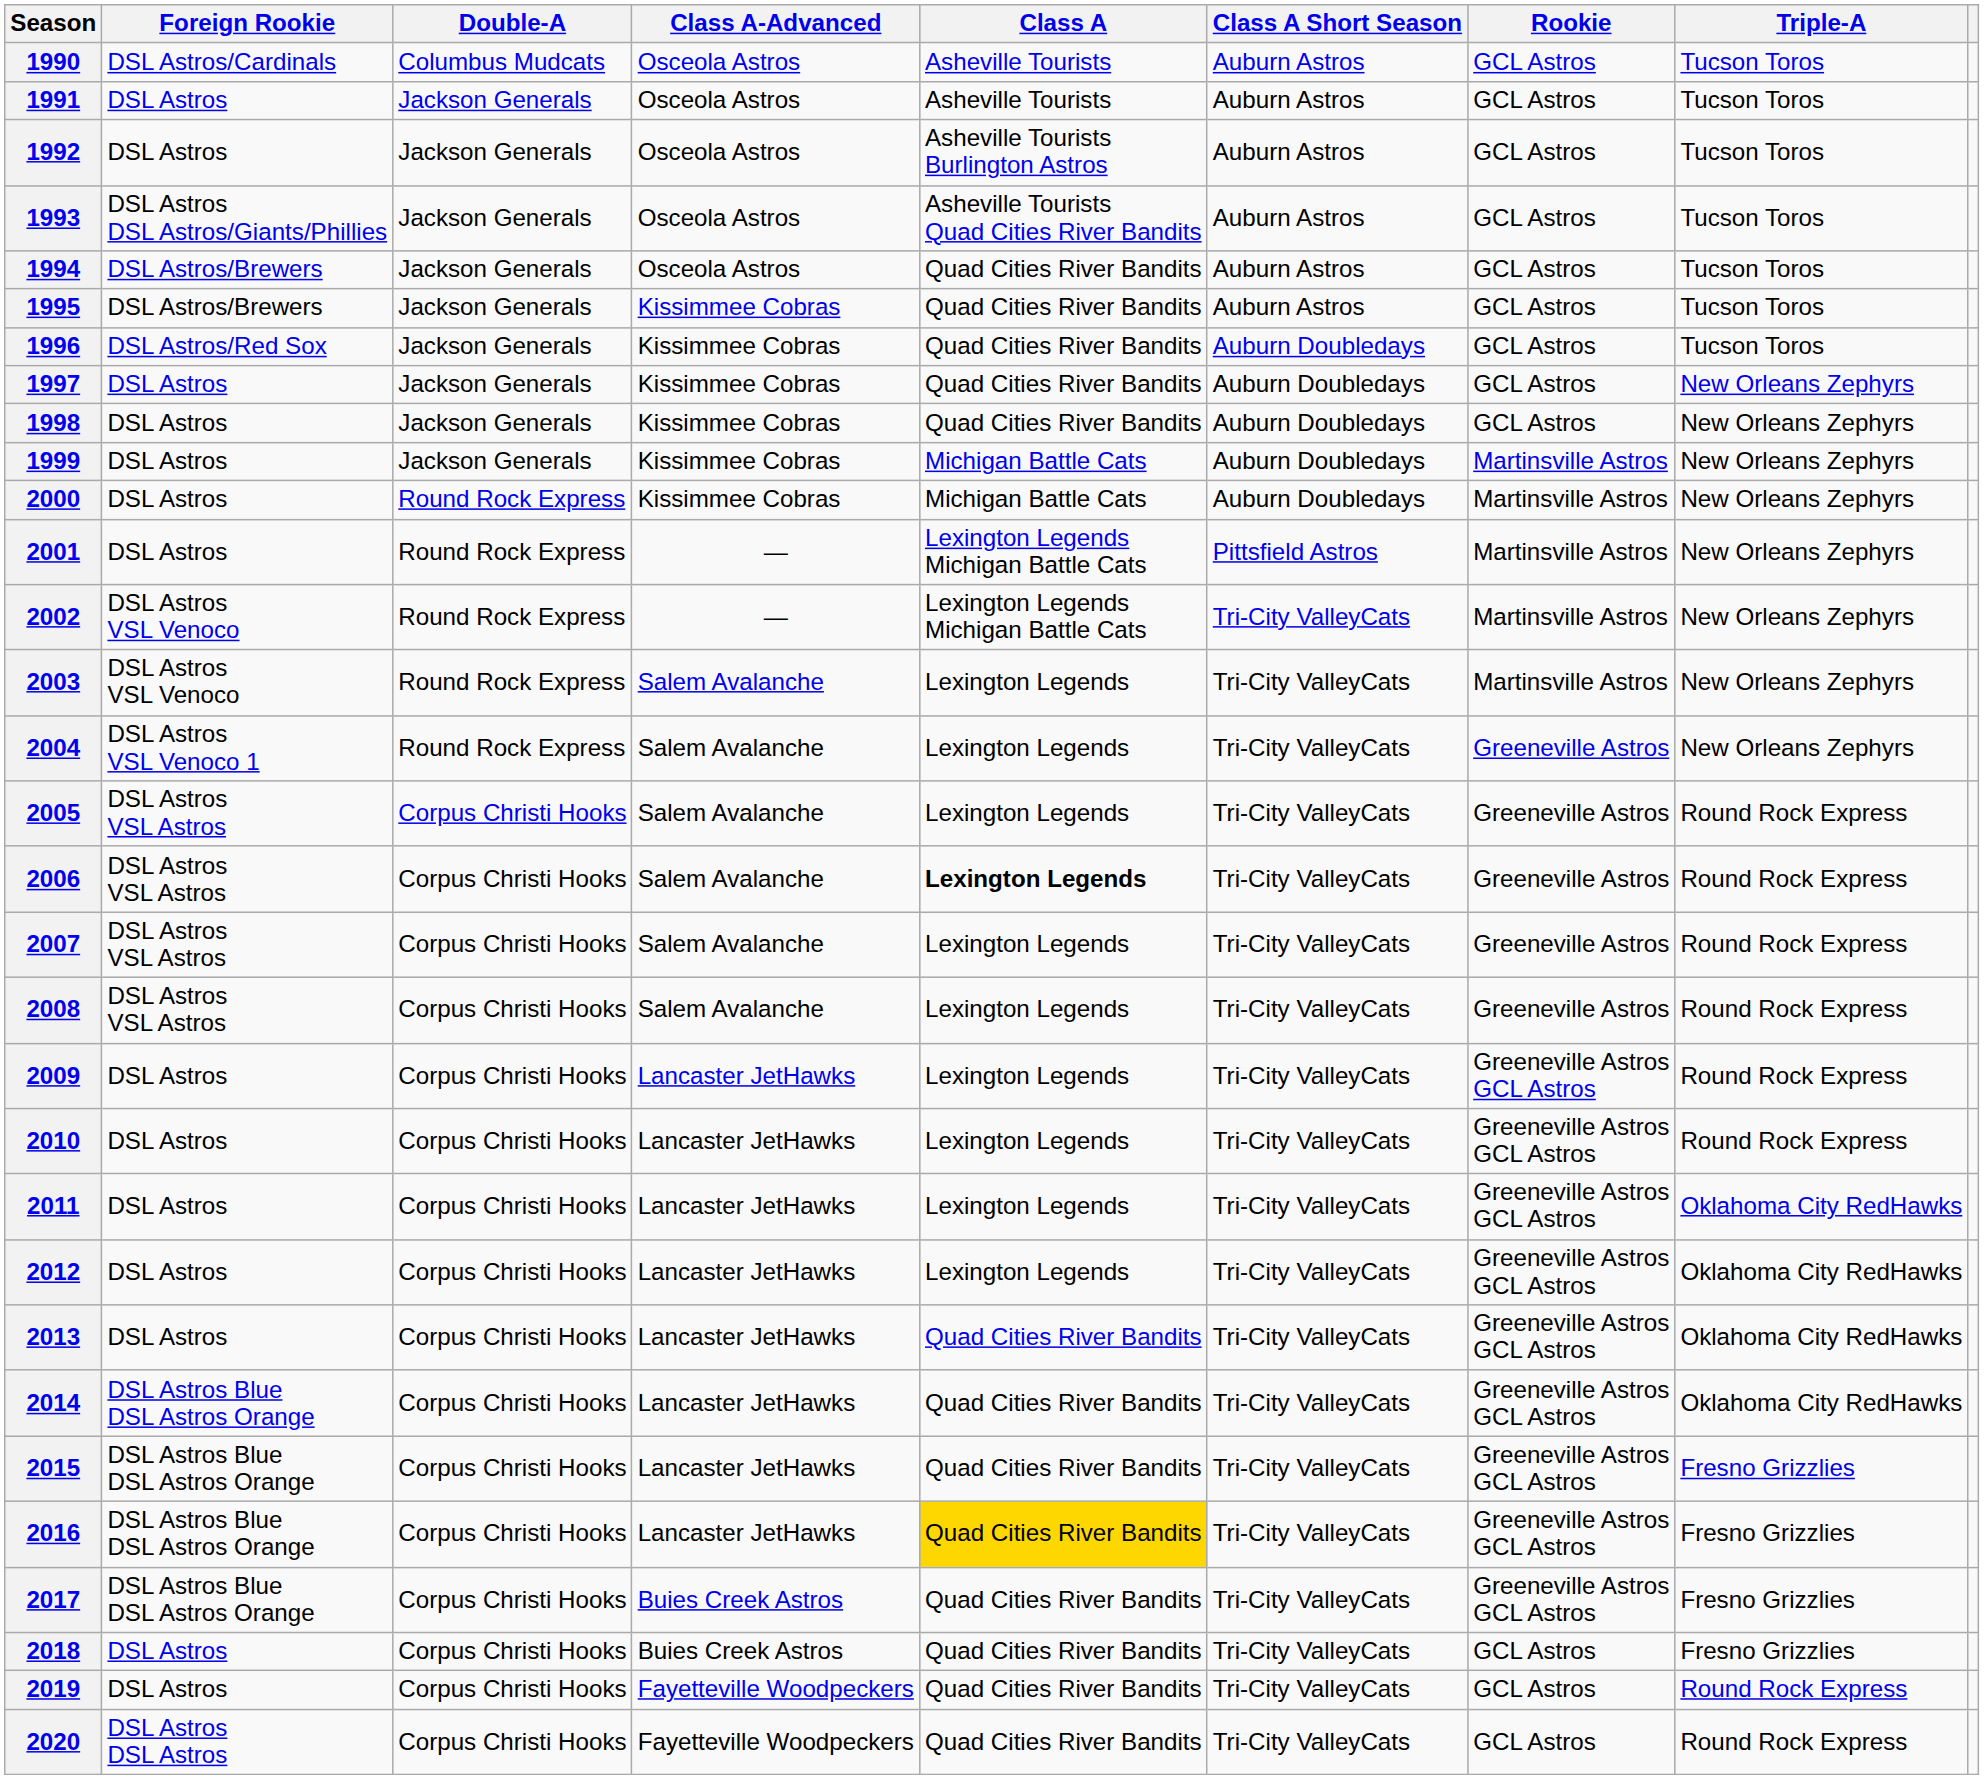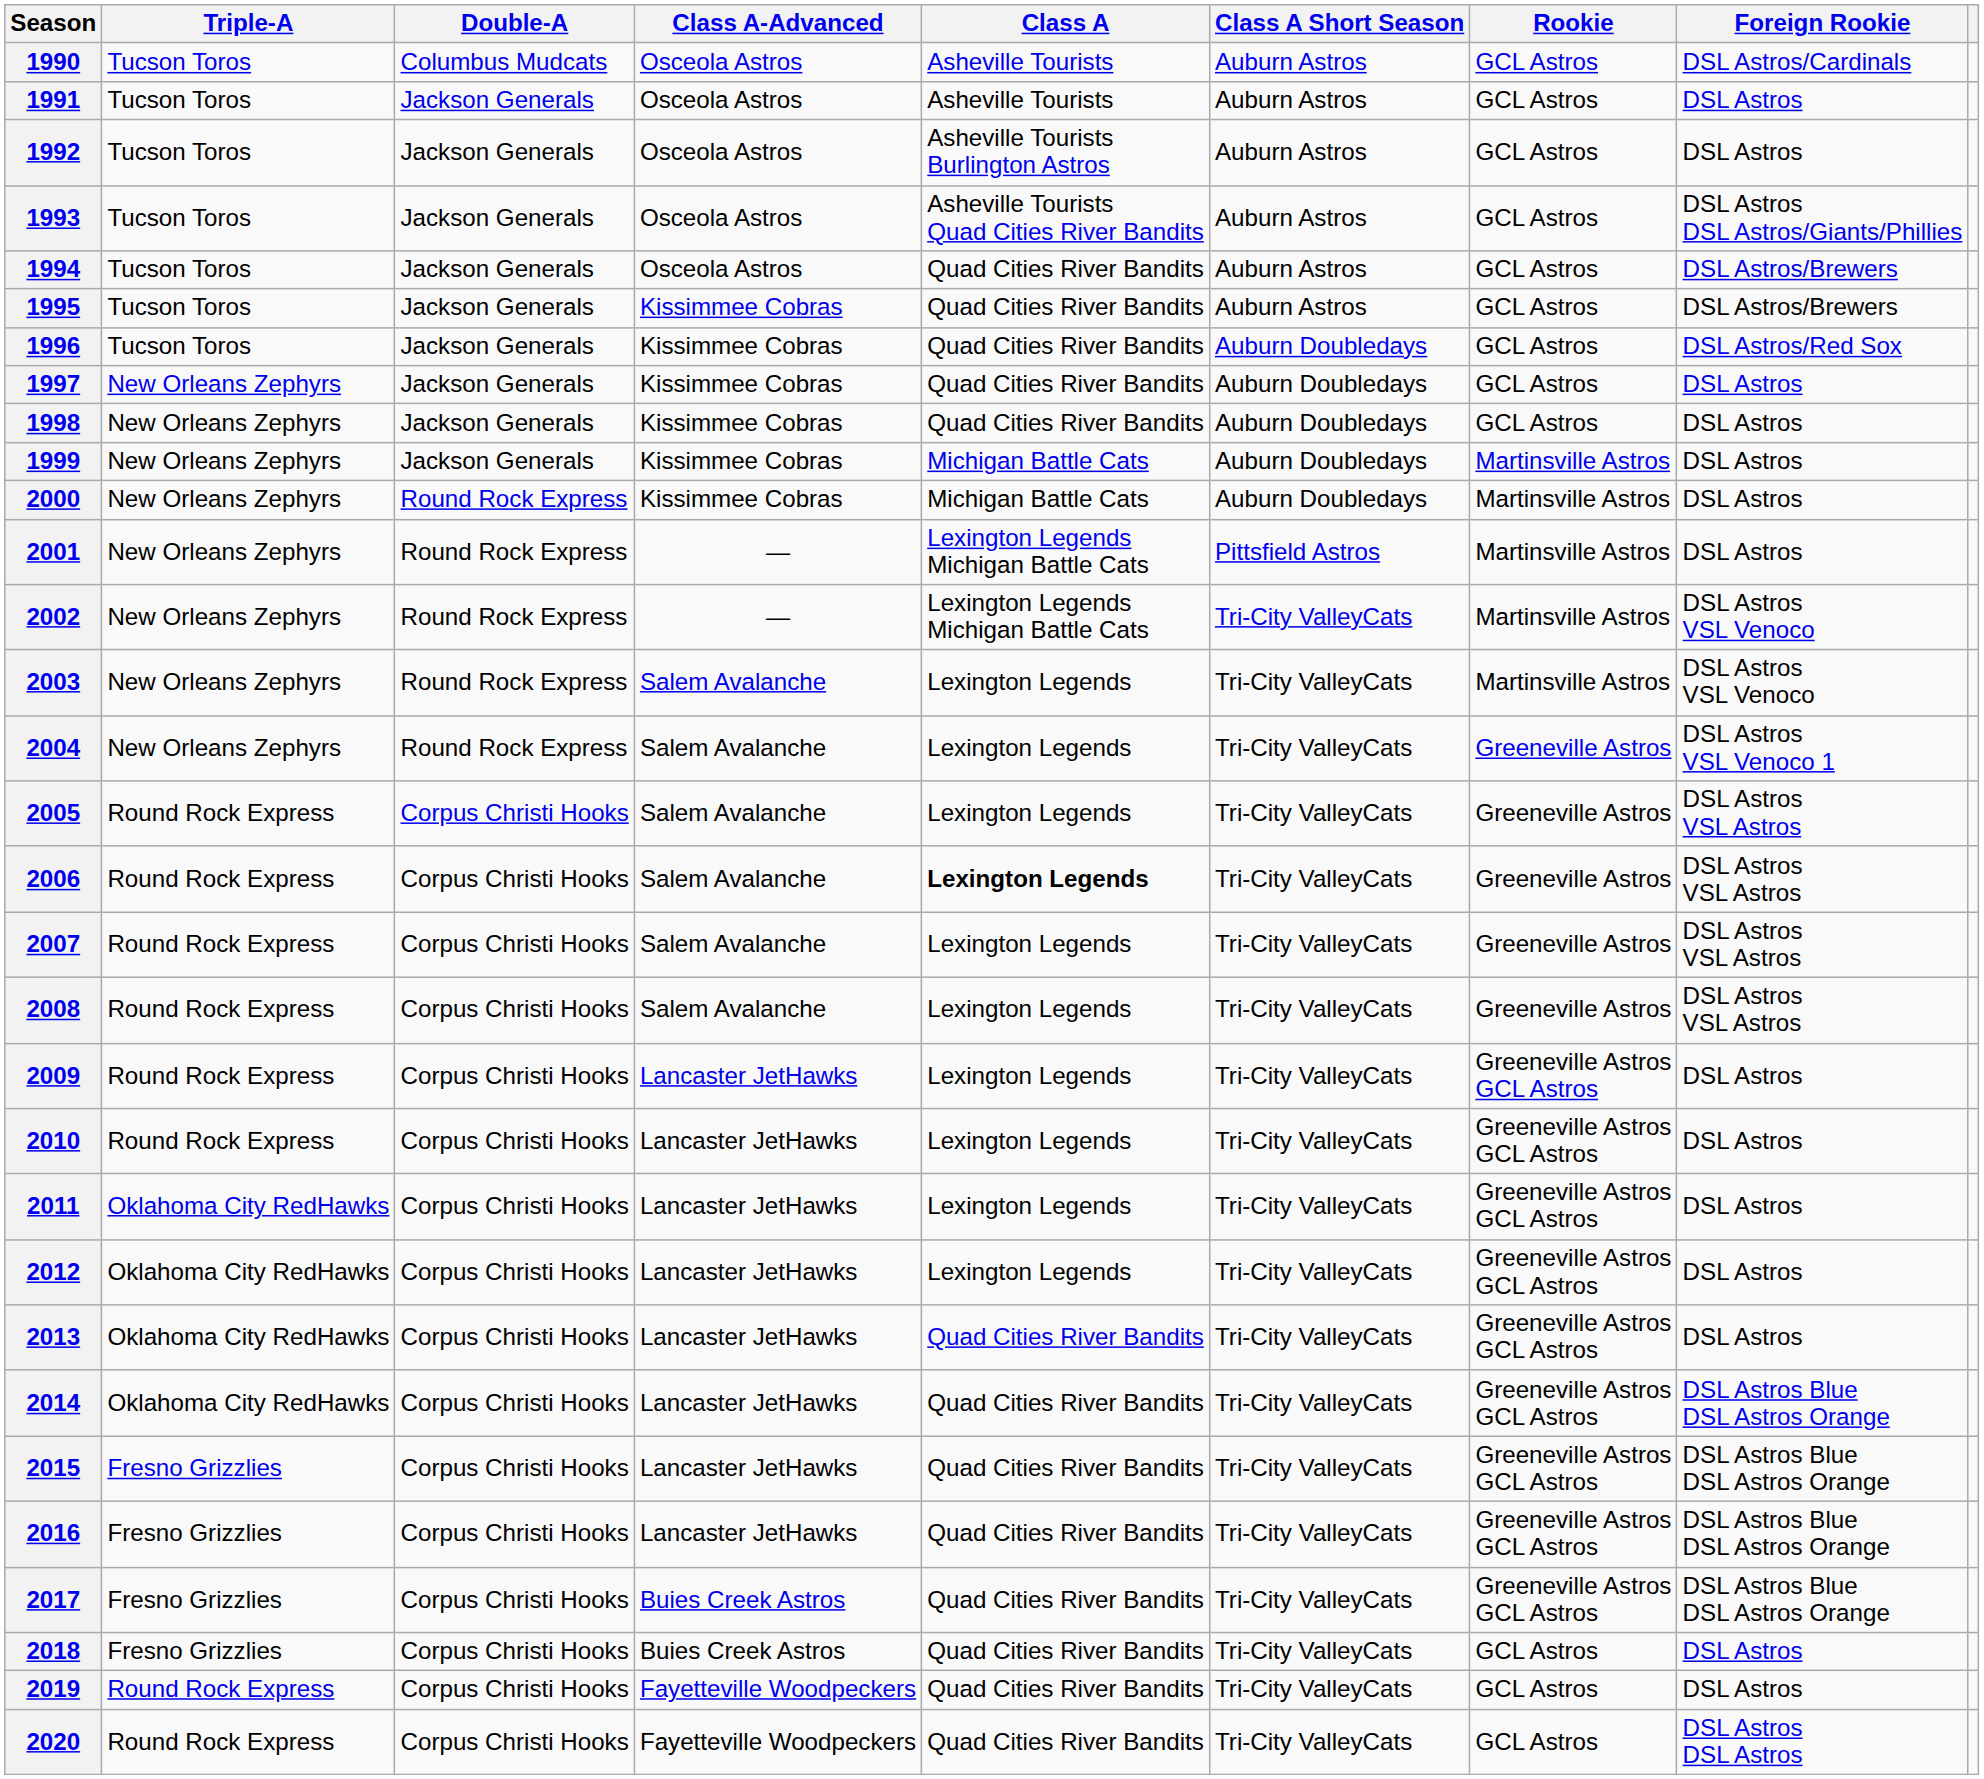columns swapped: Triple-A <-> Foreign Rookie
2016 | Class A: gold background -> no background
